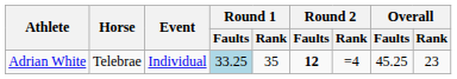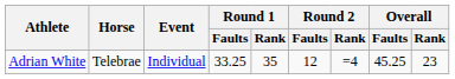Adrian White | Round 1 / Faults: lightblue background -> no background
Adrian White | Round 2 / Faults: bold -> normal
